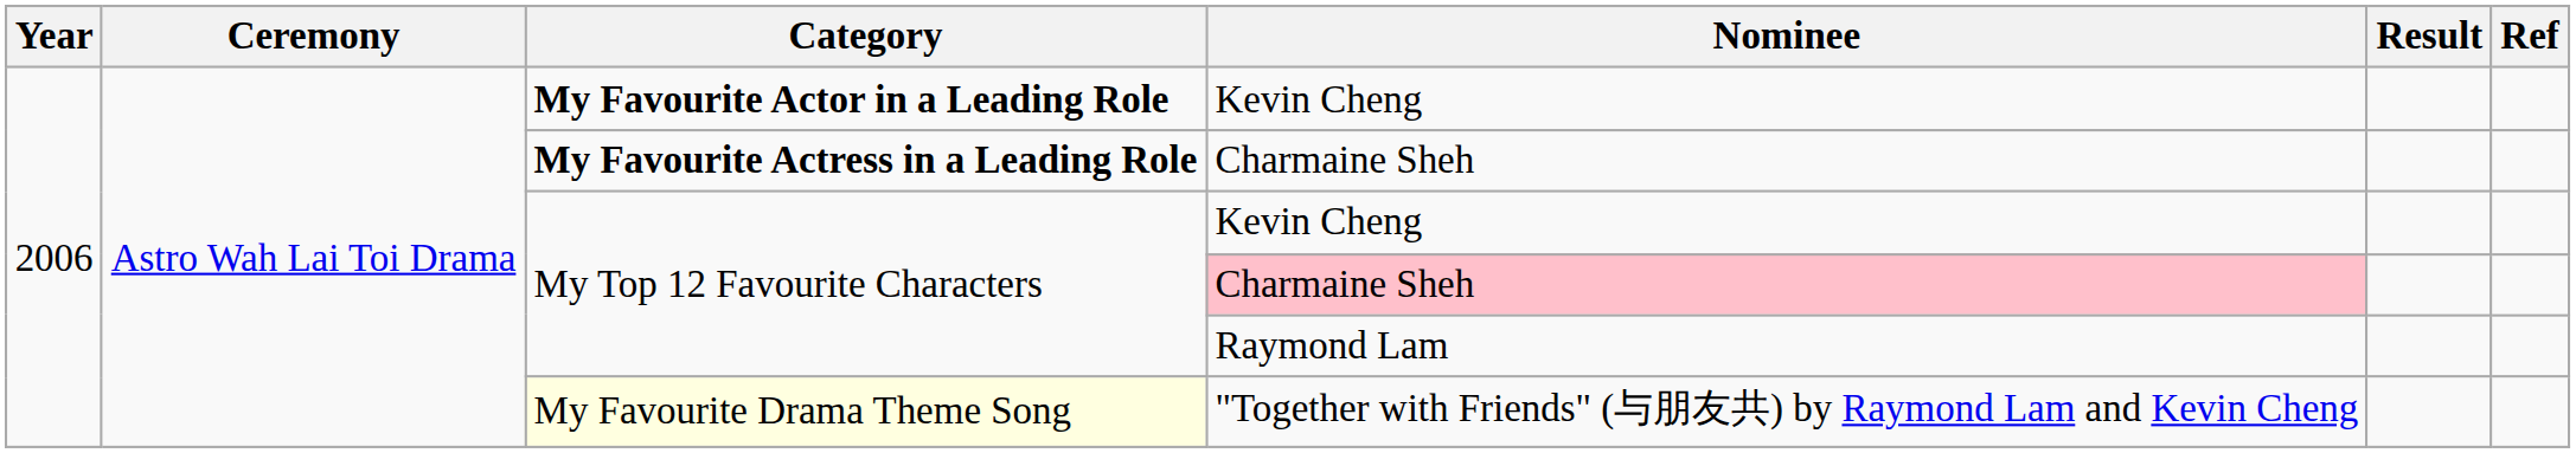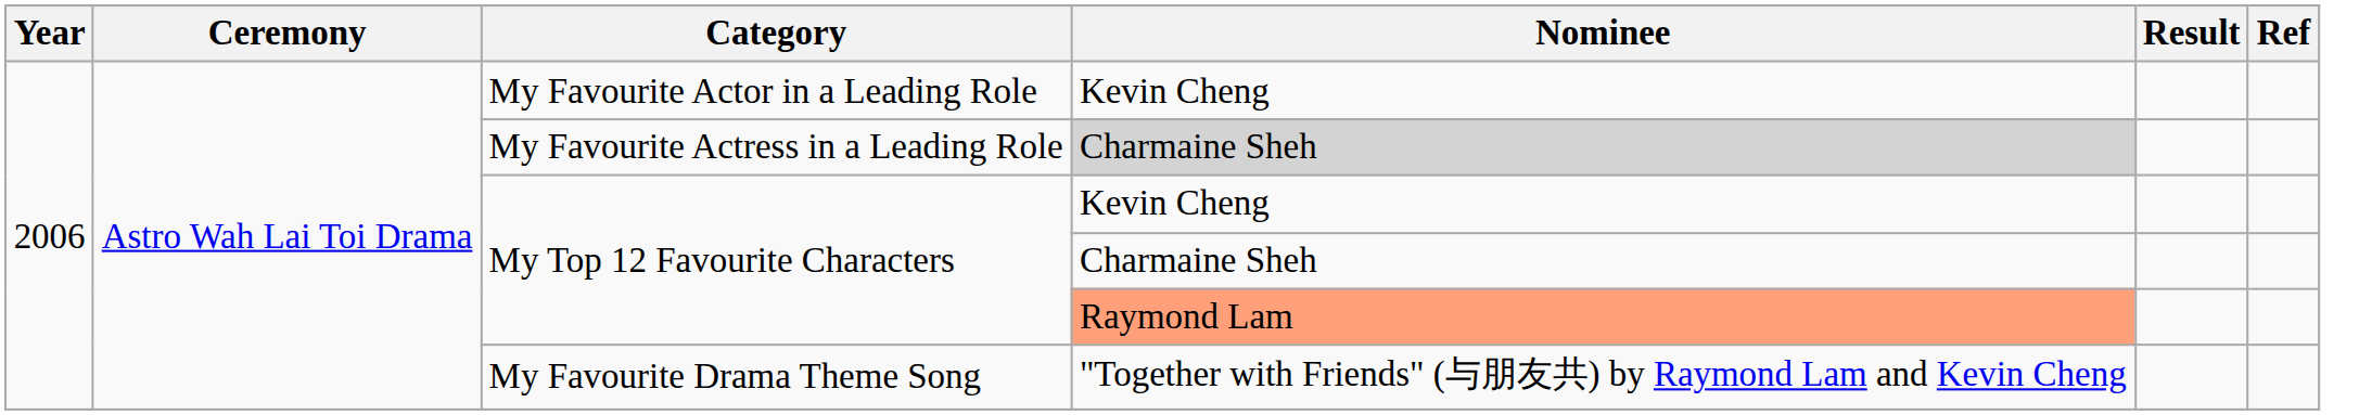My Favourite Actor in a Leading Role | Category: bold -> normal
My Favourite Actress in a Leading Role | Category: bold -> normal
My Favourite Actress in a Leading Role | Nominee: no background -> lightgrey background
My Top 12 Favourite Characters / Charmaine Sheh | Nominee: pink background -> no background
My Top 12 Favourite Characters / Raymond Lam | Nominee: no background -> lightsalmon background
My Favourite Drama Theme Song | Category: lightyellow background -> no background
